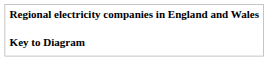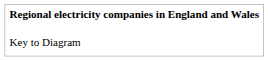Key to Diagram | column 1: bold -> normal
